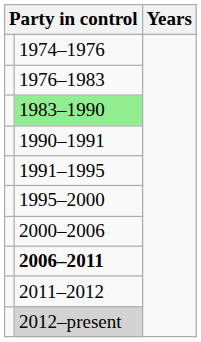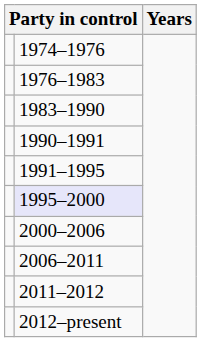1983–1990 | column 2: lightgreen background -> no background
1995–2000 | column 2: no background -> lavender background
2006–2011 | column 2: bold -> normal
2012–present | column 2: lightgrey background -> no background
